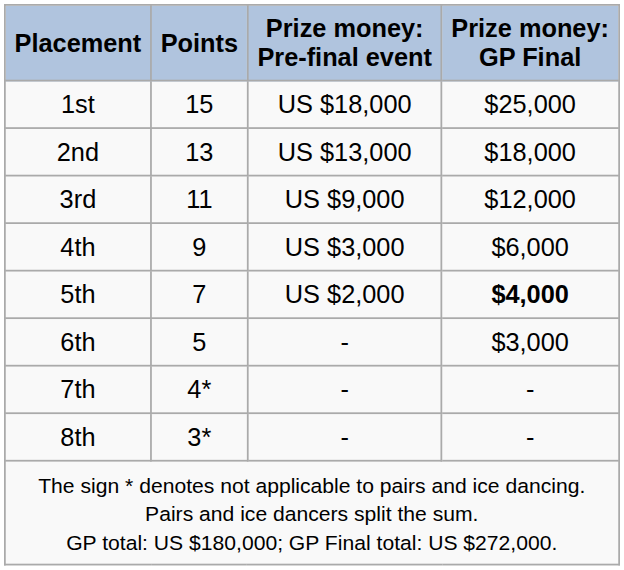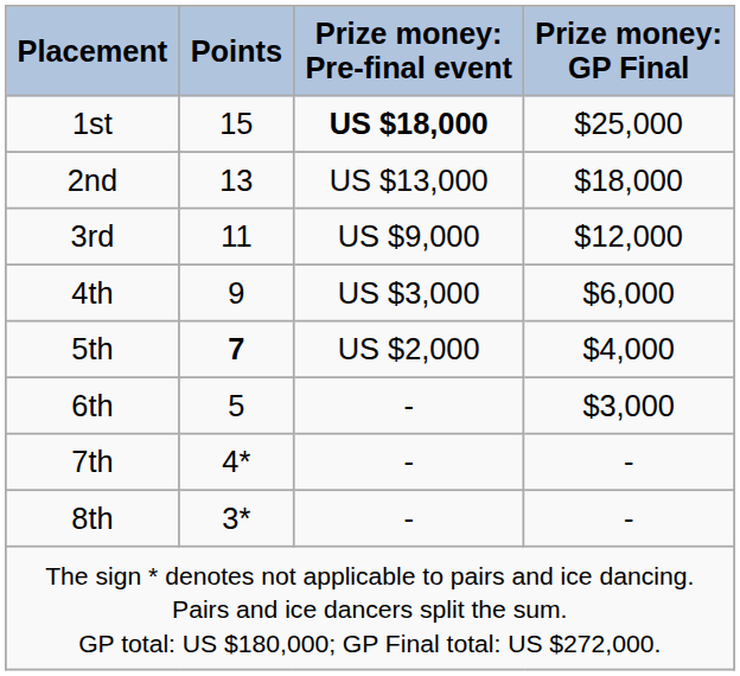1st | column 3: normal -> bold
5th | Points: normal -> bold
5th | column 4: bold -> normal
